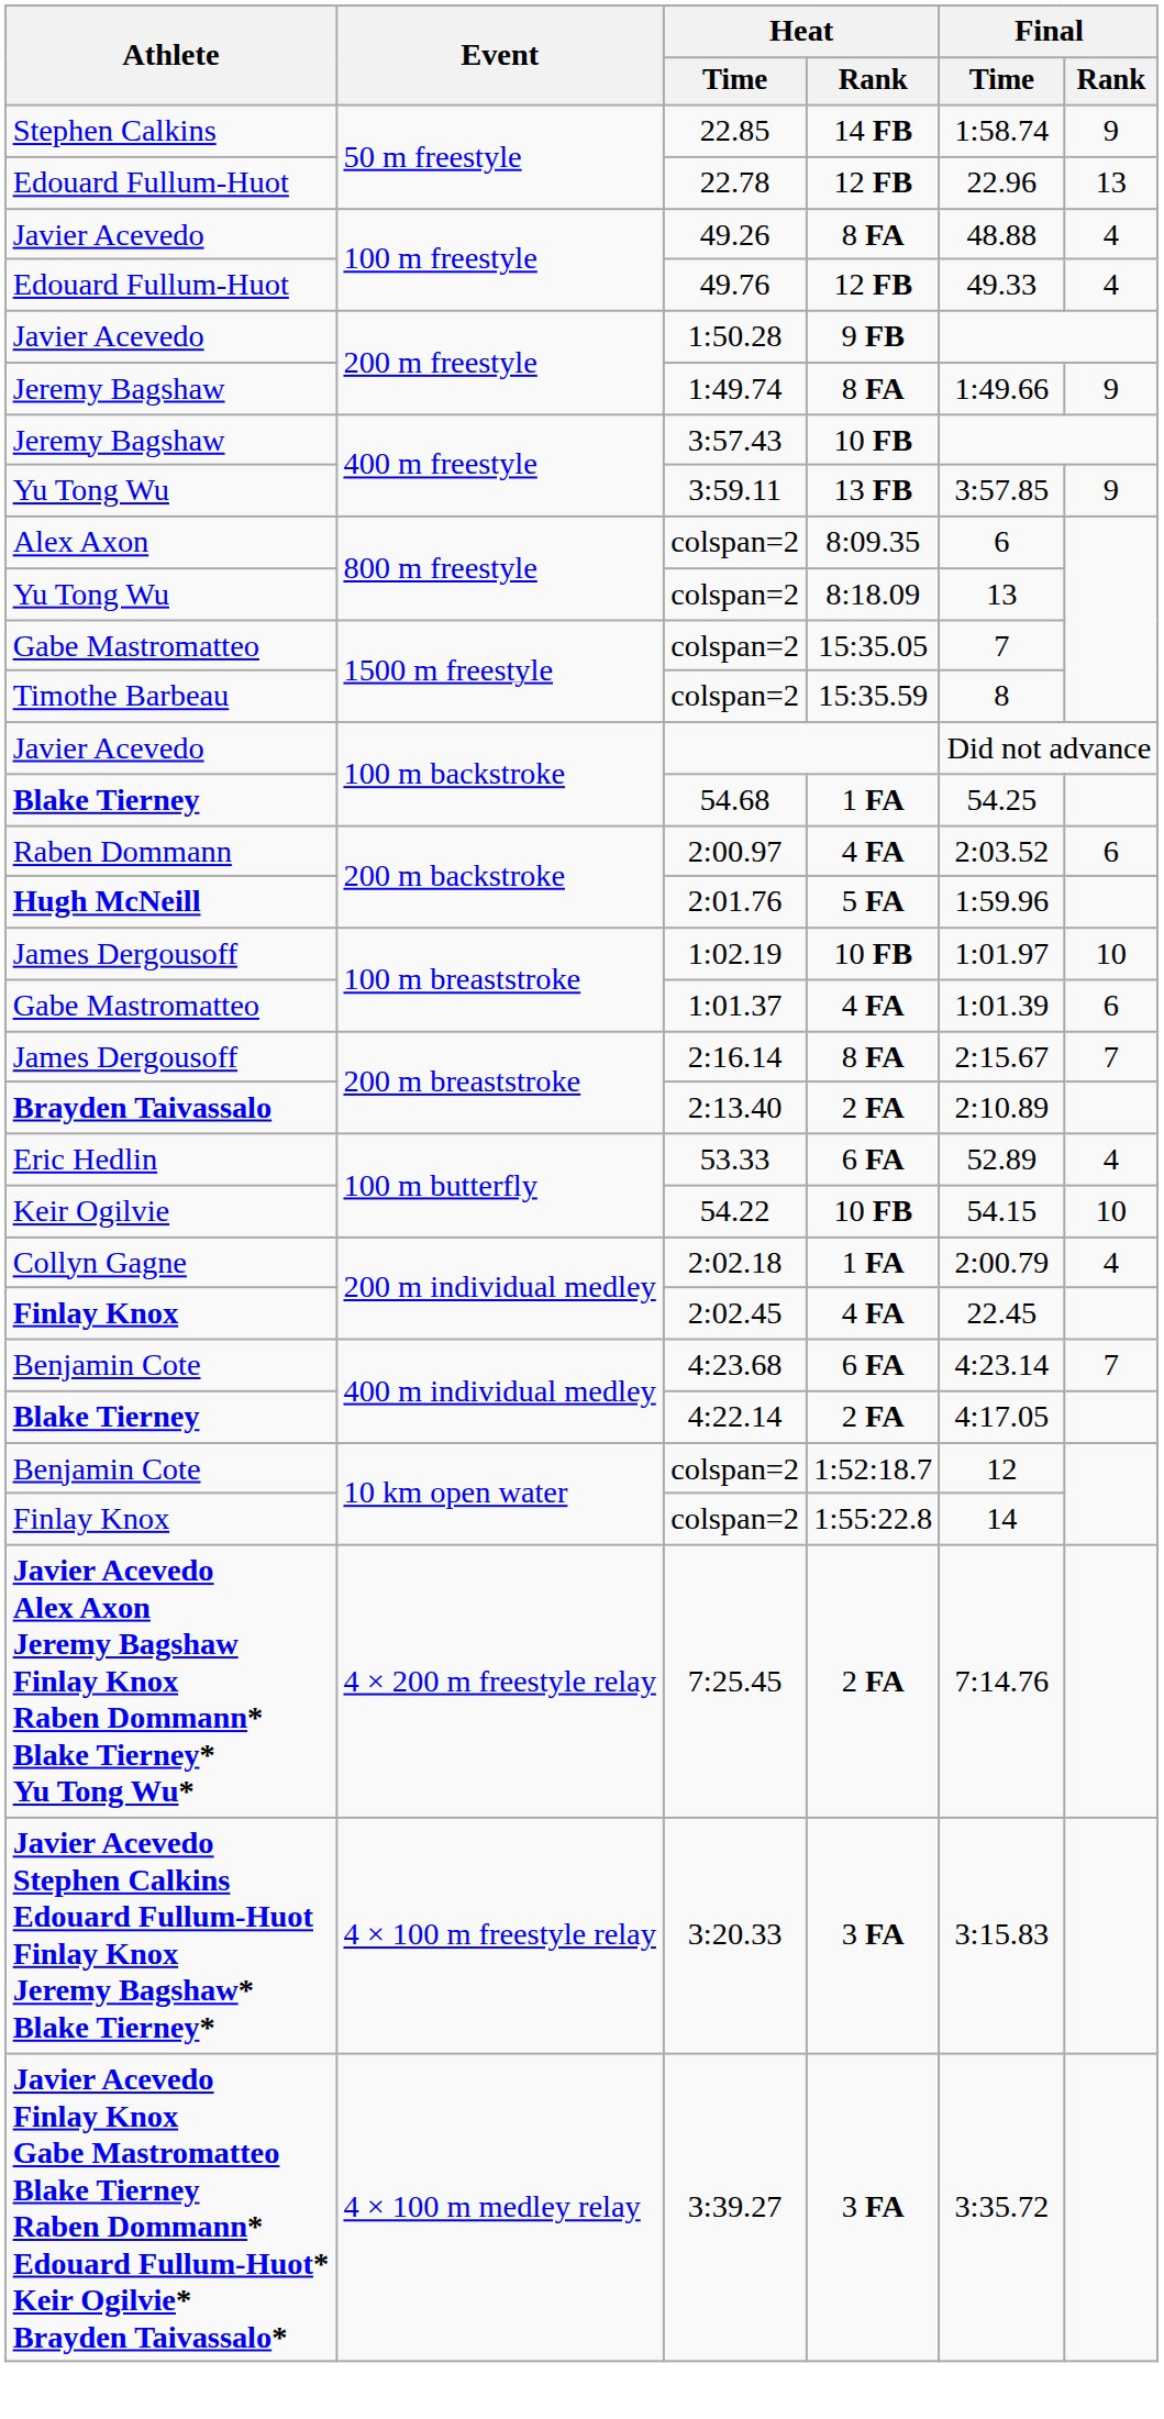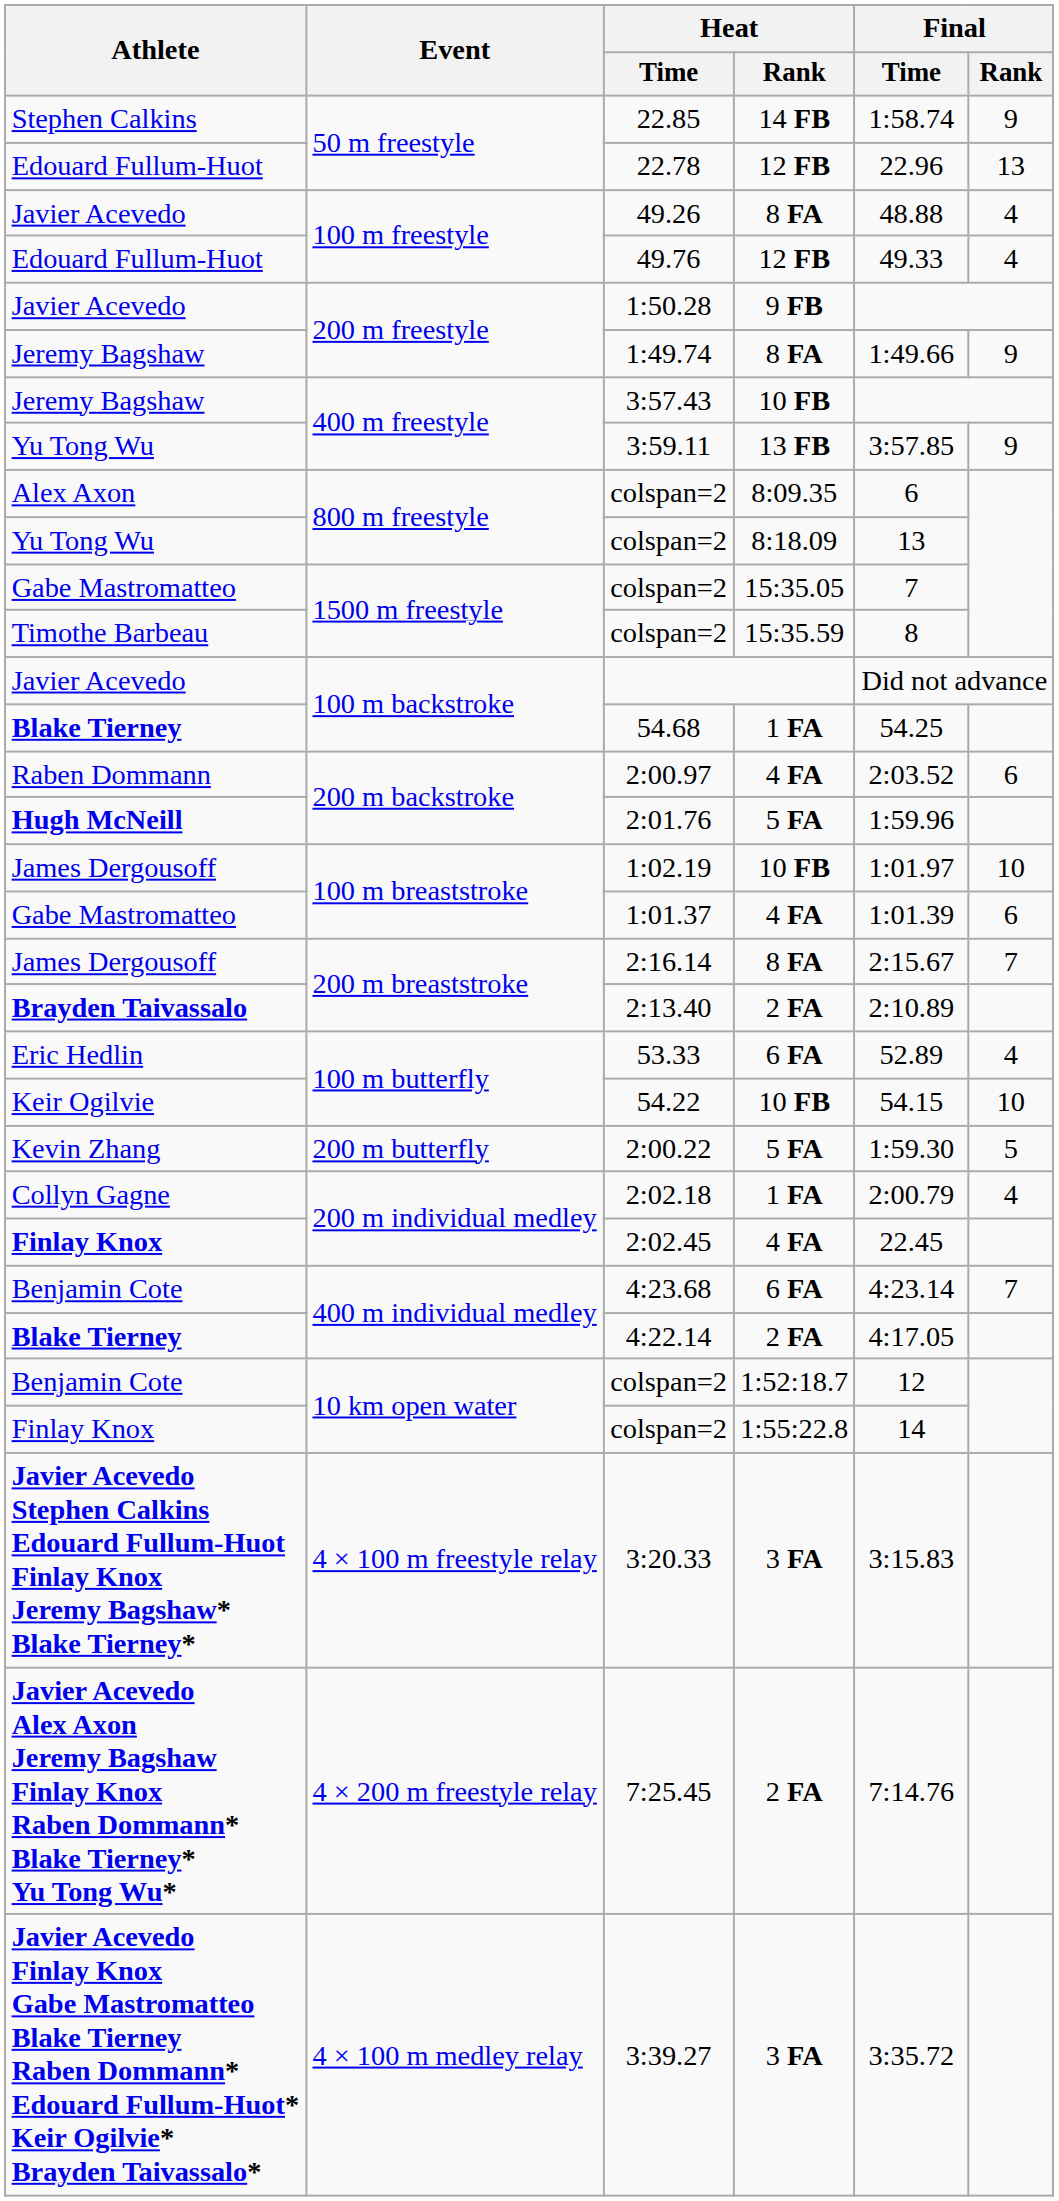+ row: Kevin Zhang | 200 m butterfly | 2:00.22 | 5 FA | 1:59.30 | 5
rows swapped: 3:20.33 <-> 7:25.45
